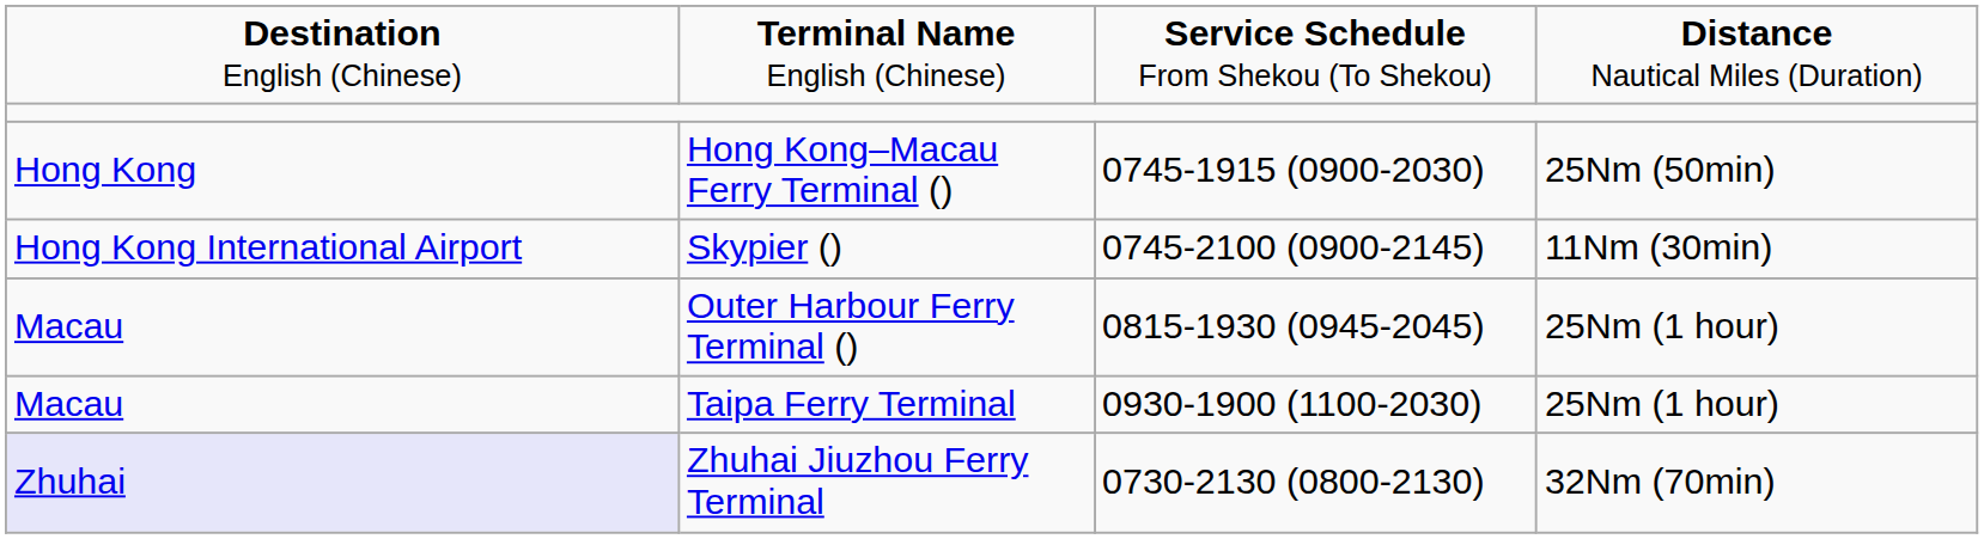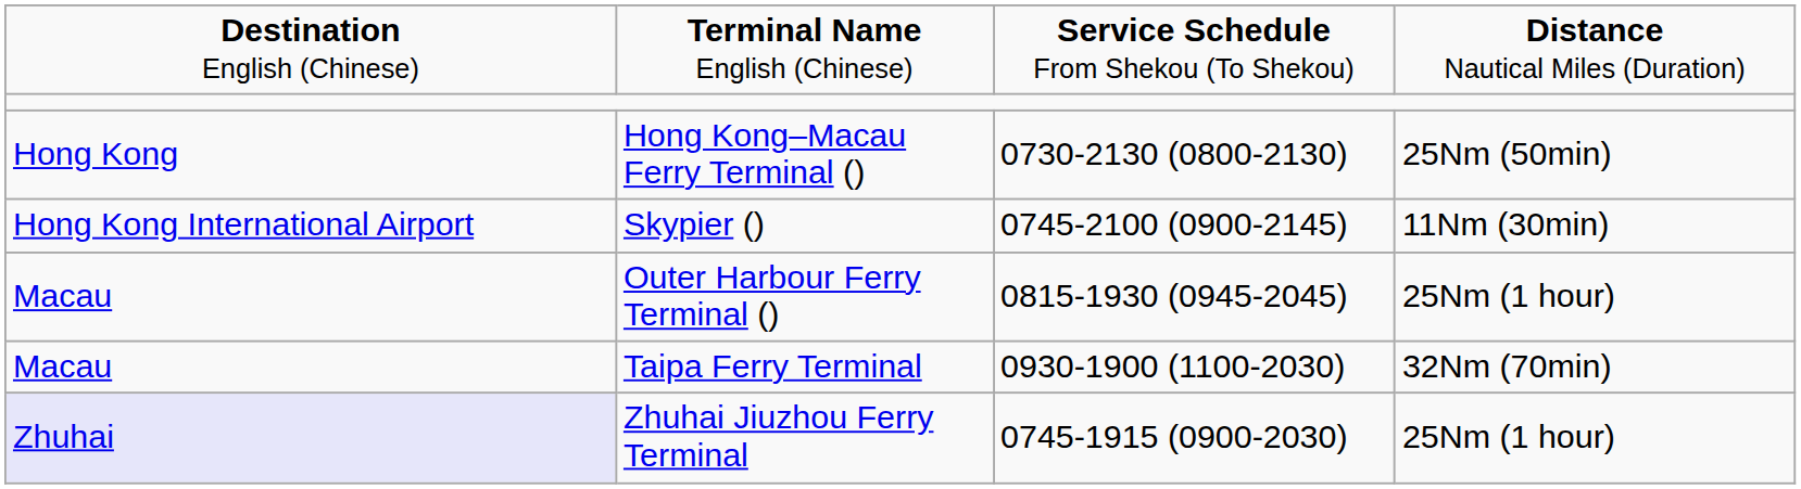Hong Kong–Macau Ferry Terminal () | column 3: 0745-1915 (0900-2030) -> 0730-2130 (0800-2130)
Taipa Ferry Terminal | column 4: 25Nm (1 hour) -> 32Nm (70min)
Zhuhai Jiuzhou Ferry Terminal | column 3: 0730-2130 (0800-2130) -> 0745-1915 (0900-2030)
Zhuhai Jiuzhou Ferry Terminal | column 4: 32Nm (70min) -> 25Nm (1 hour)
